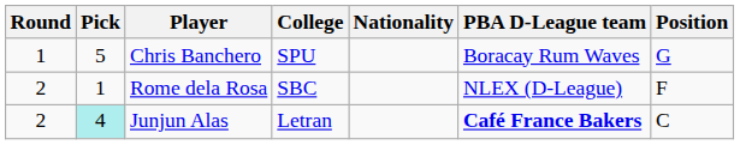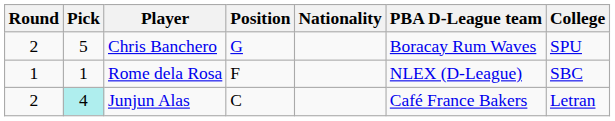columns swapped: Position <-> College
Chris Banchero | Round: 1 -> 2
Rome dela Rosa | Round: 2 -> 1
Junjun Alas | PBA D-League team: bold -> normal
